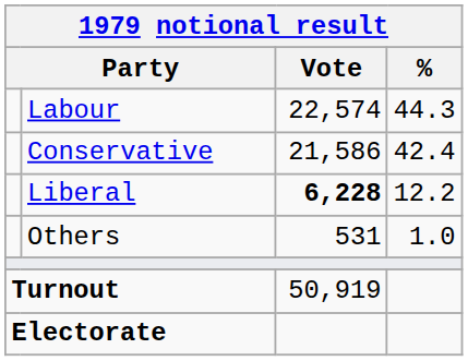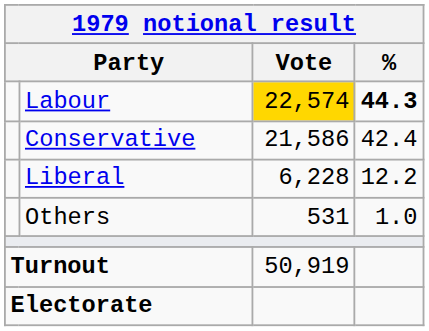Labour | Vote: no background -> gold background
Labour | %: normal -> bold
Liberal | Vote: bold -> normal
